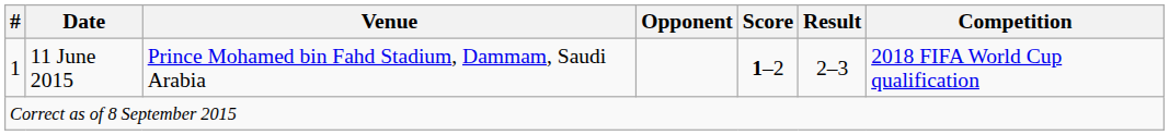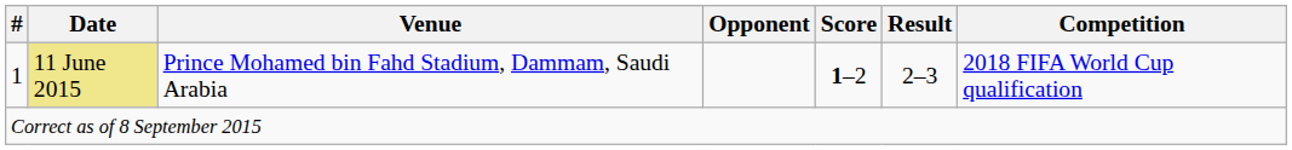1 | Date: no background -> khaki background
